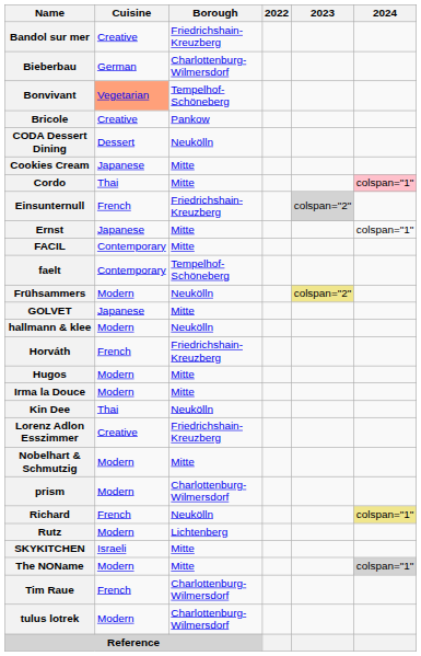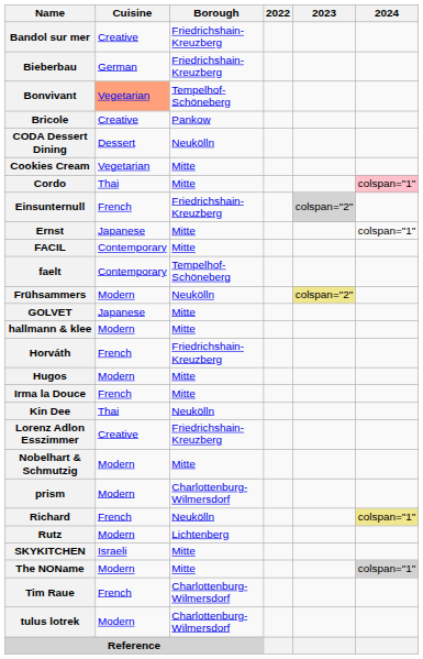Bieberbau | Borough: Charlottenburg-Wilmersdorf -> Friedrichshain-Kreuzberg
Cookies Cream | Cuisine: Japanese -> Vegetarian
hallmann & klee | Borough: Neukölln -> Mitte
Irma la Douce | Cuisine: Modern -> French
